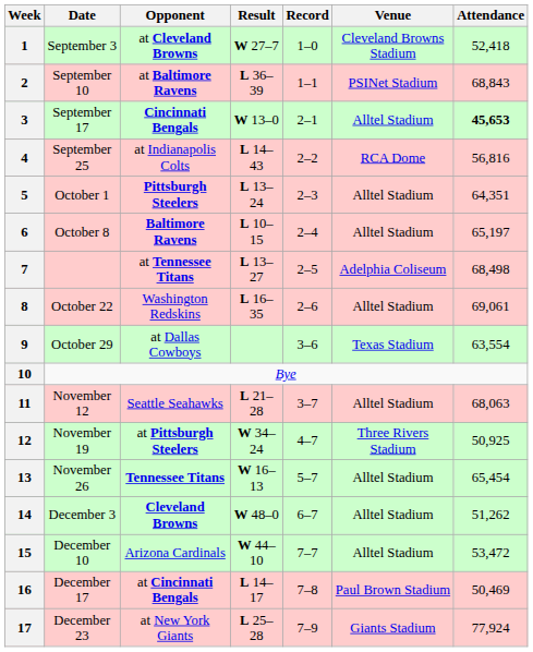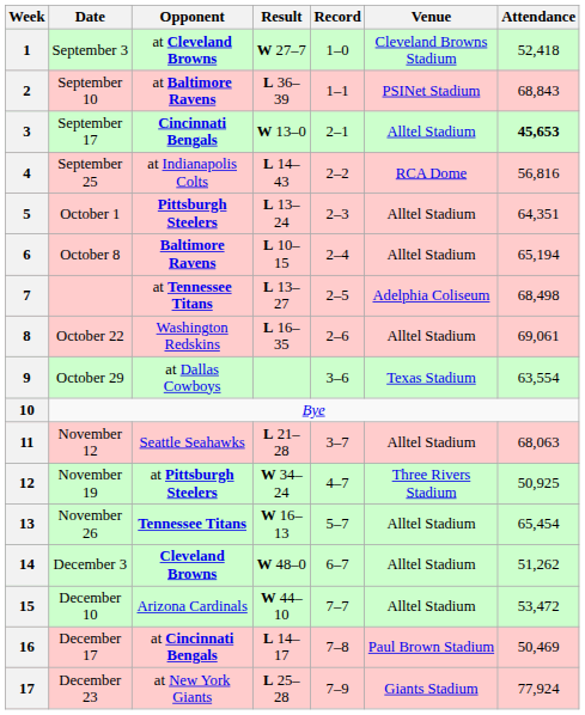6 | Attendance: 65,197 -> 65,194
